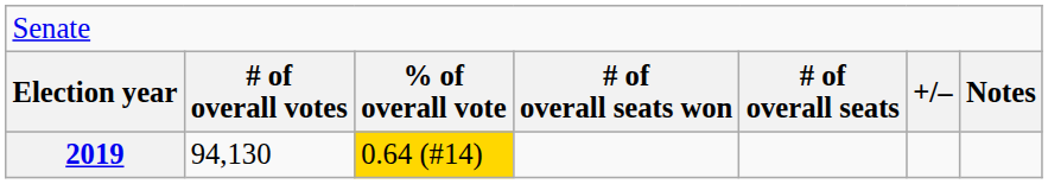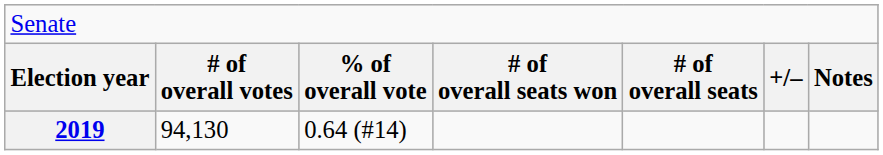2019 | column 3: gold background -> no background
